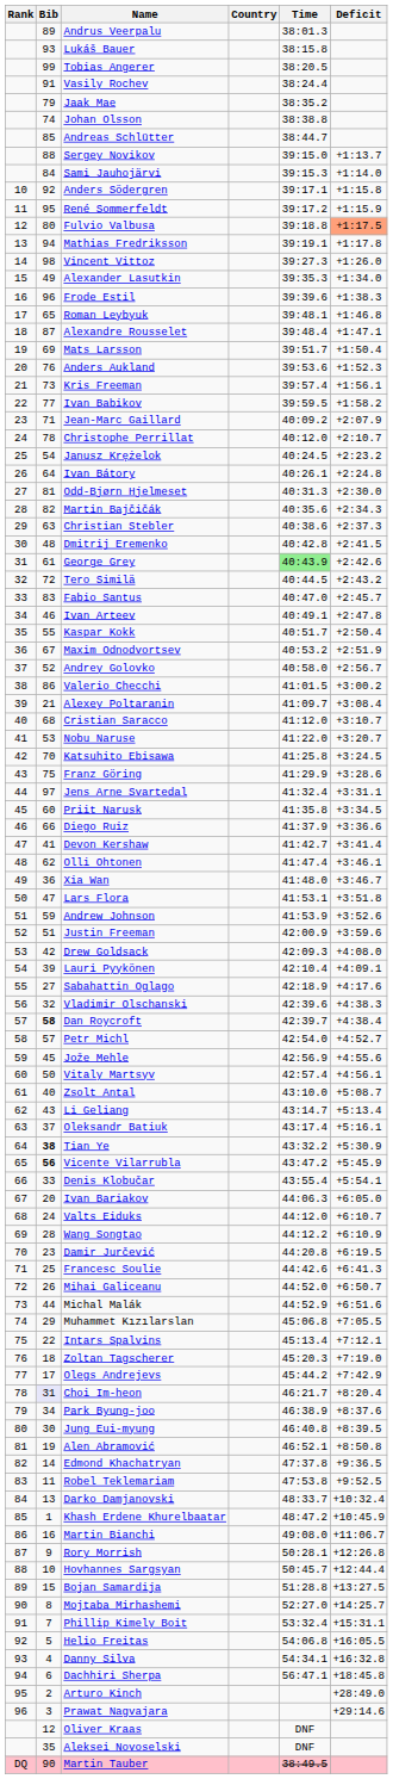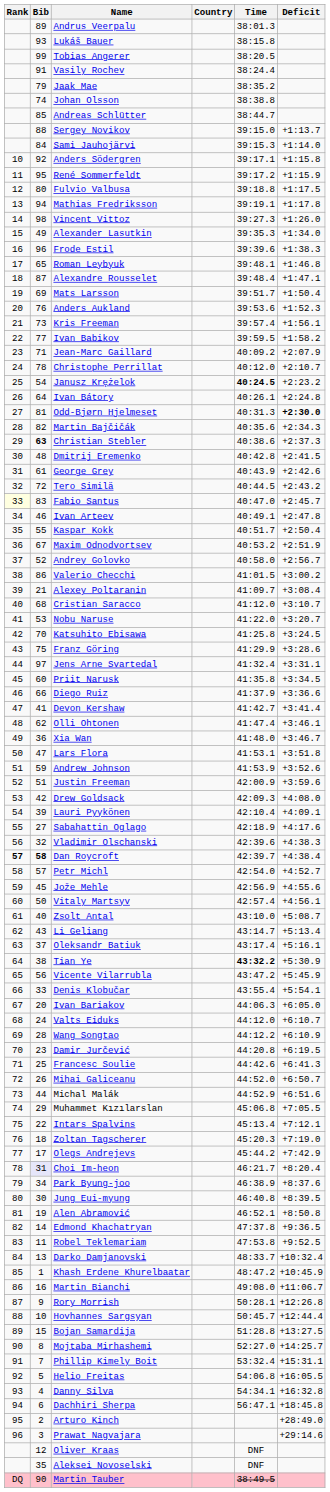Fulvio Valbusa | Deficit: lightsalmon background -> no background
Janusz Krężelok | Time: normal -> bold
Odd-Bjørn Hjelmeset | Deficit: normal -> bold
Christian Stebler | Bib: normal -> bold
George Grey | Time: lightgreen background -> no background
Fabio Santus | Rank: no background -> lightyellow background
Dan Roycroft | Rank: normal -> bold
Tian Ye | Bib: bold -> normal
Tian Ye | Time: normal -> bold
Vicente Vilarrubla | Bib: bold -> normal
